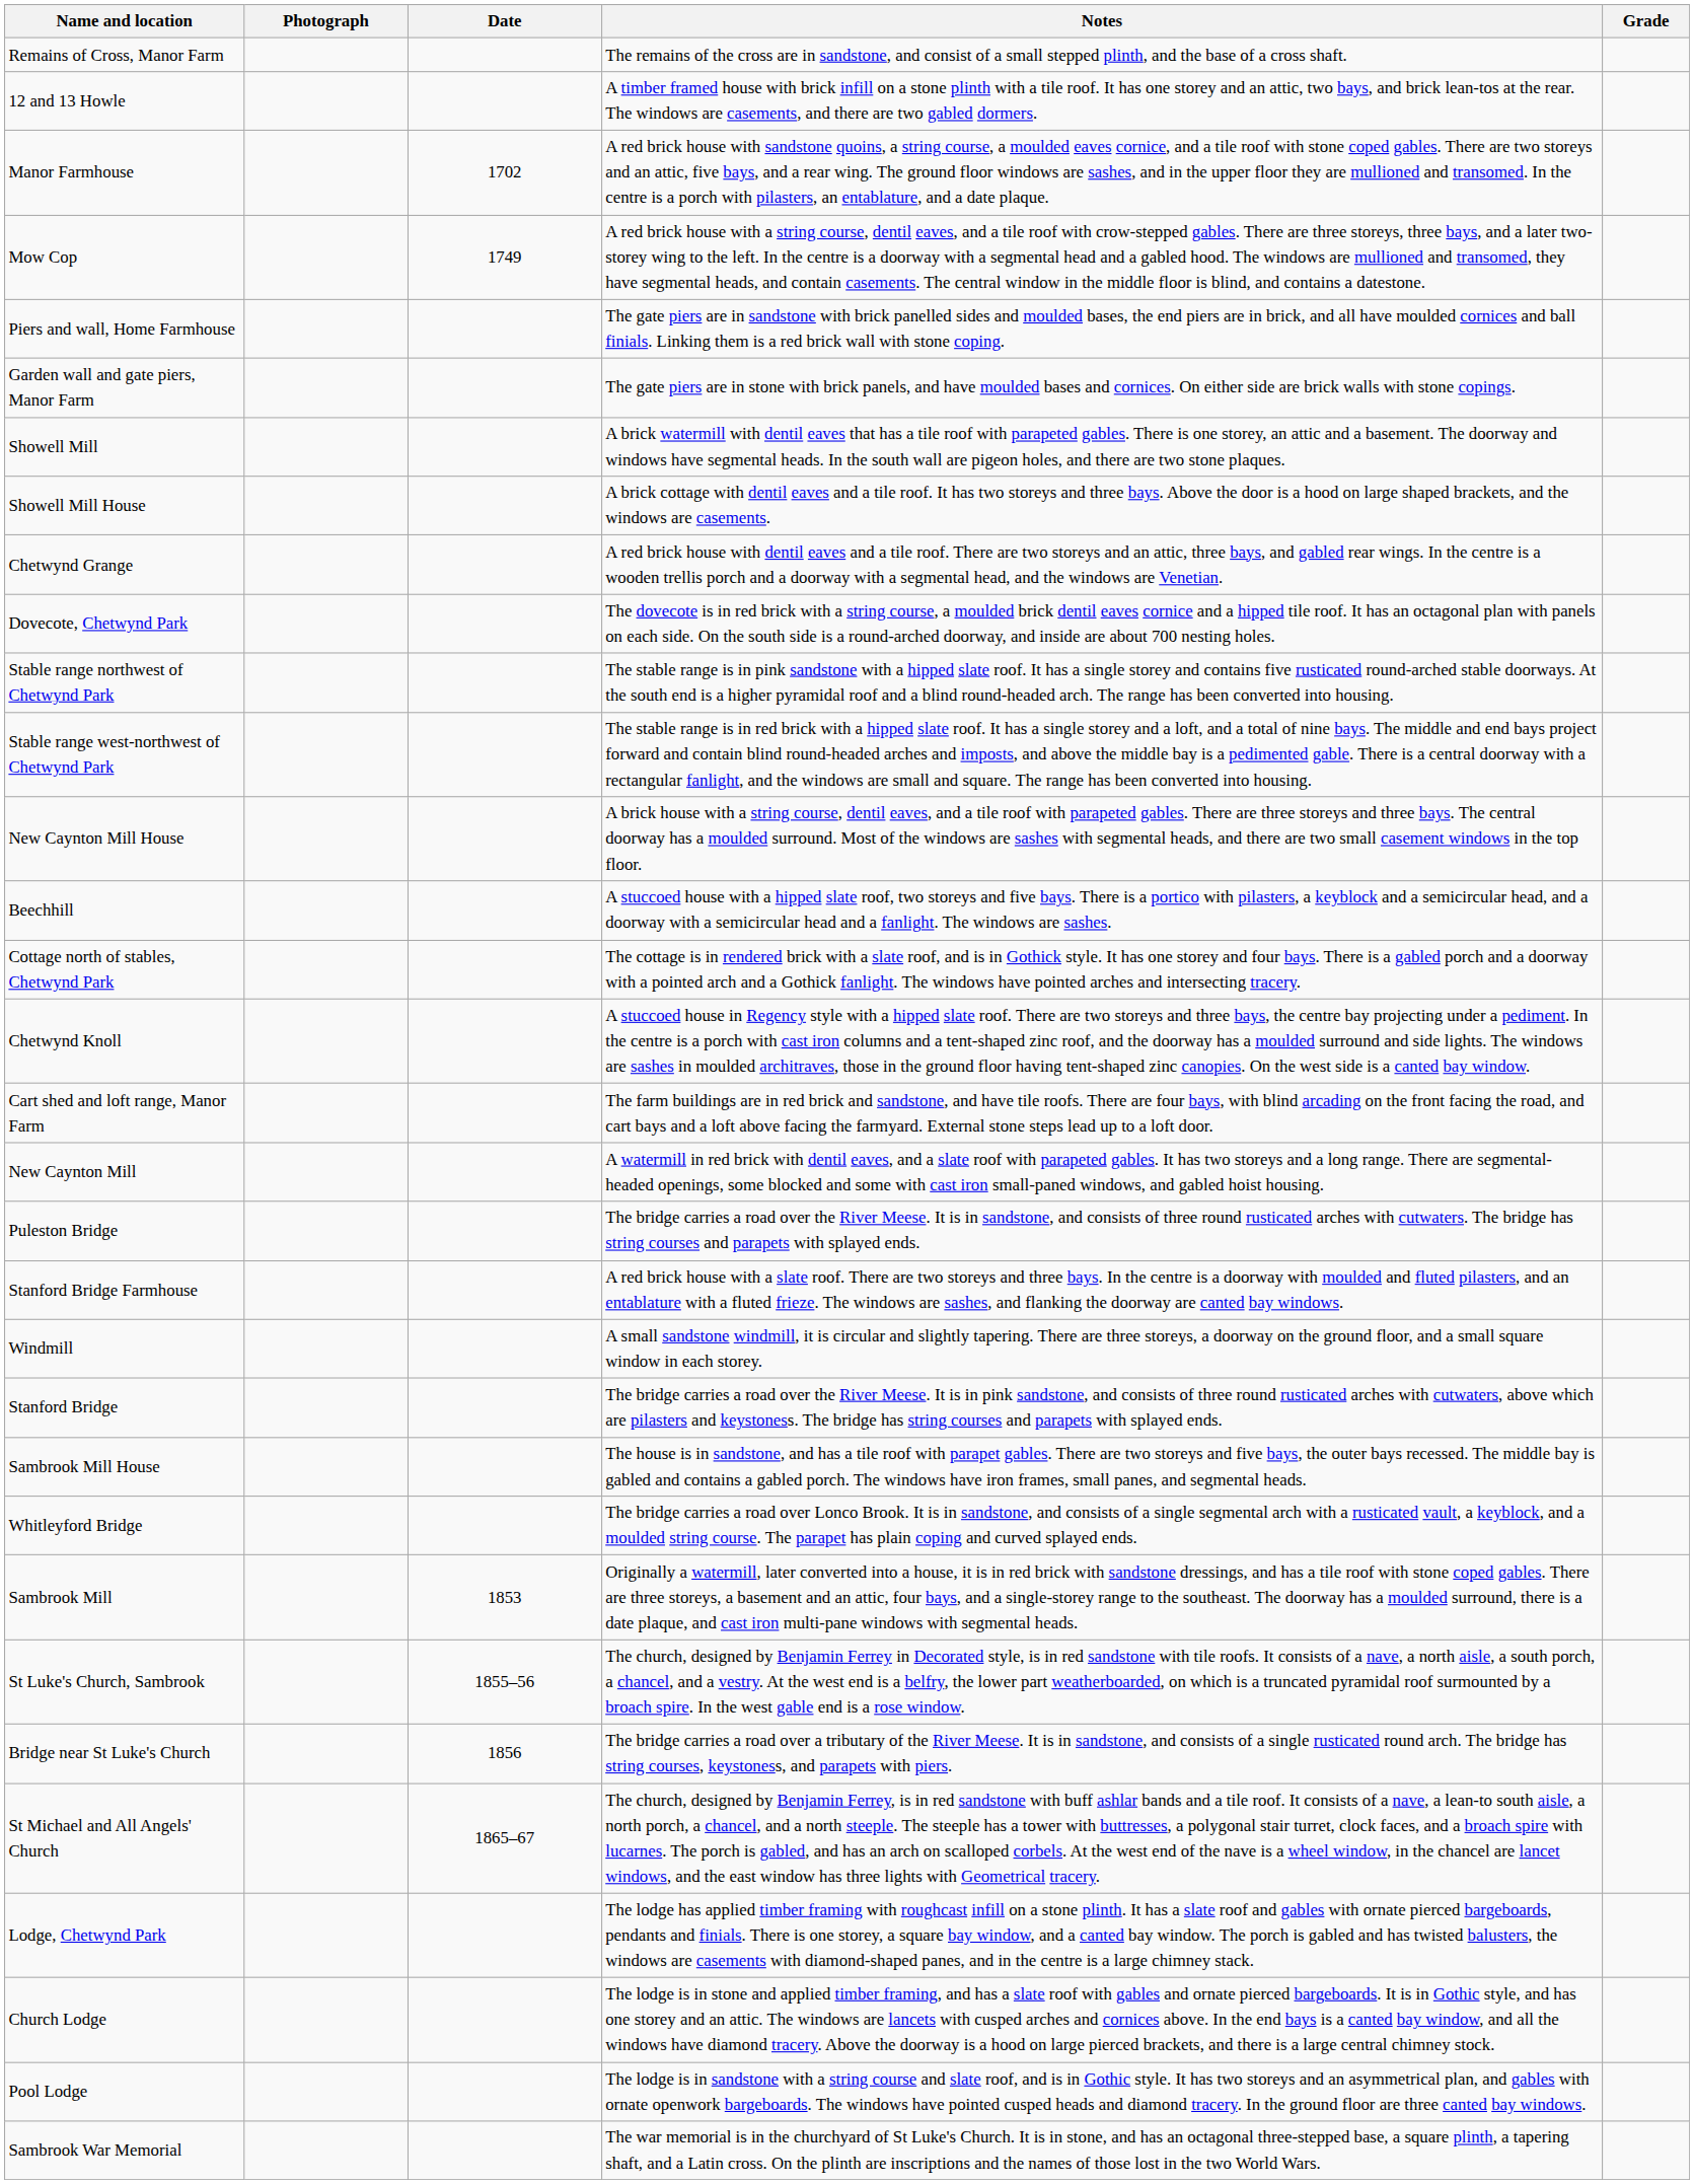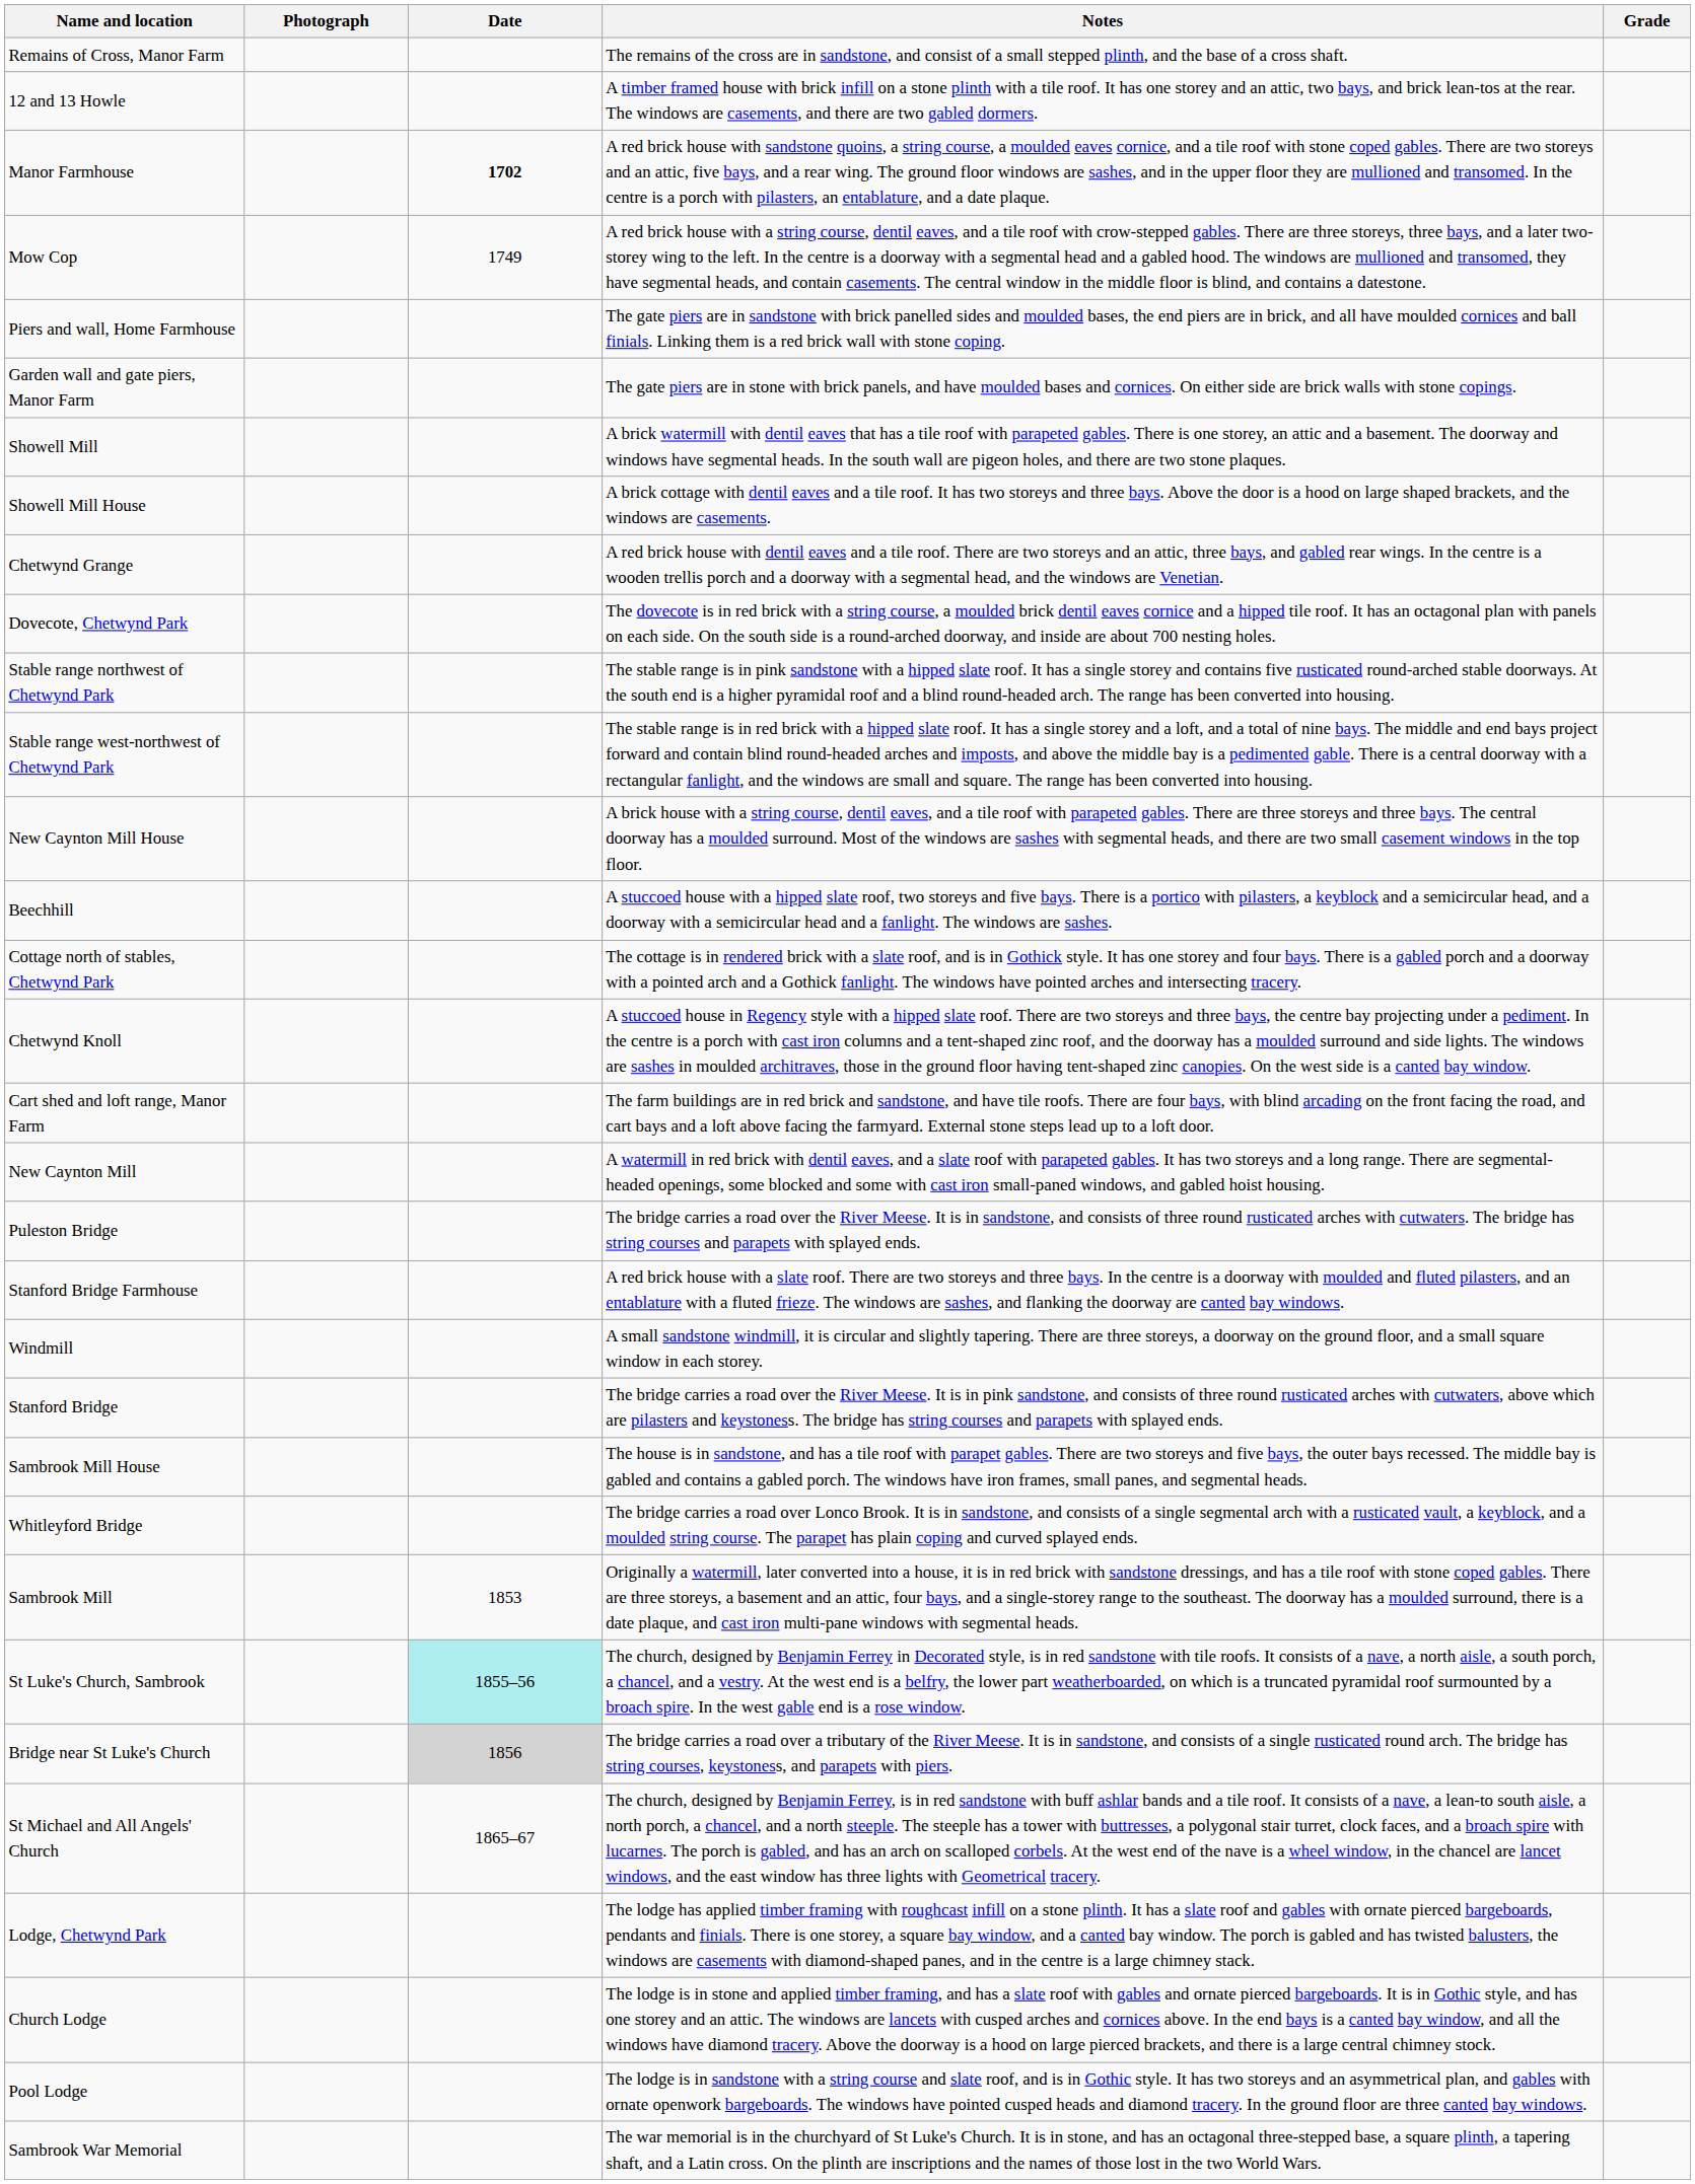Manor Farmhouse | Date: normal -> bold
St Luke's Church, Sambrook | Date: no background -> paleturquoise background
Bridge near St Luke's Church | Date: no background -> lightgrey background
